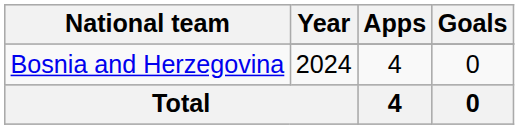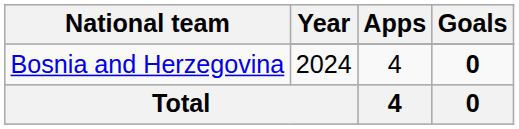2024 | Goals: normal -> bold
